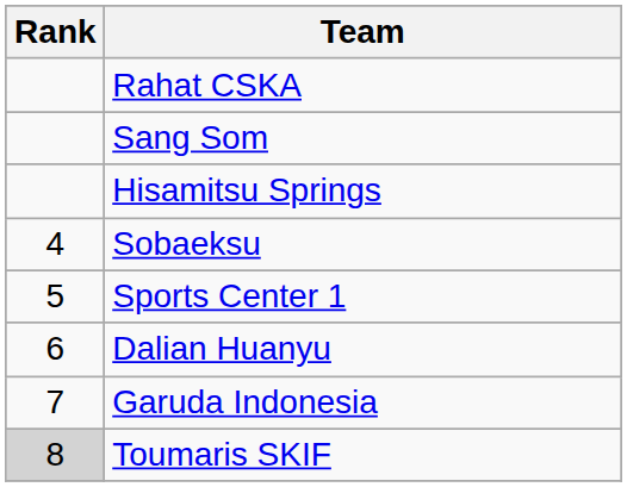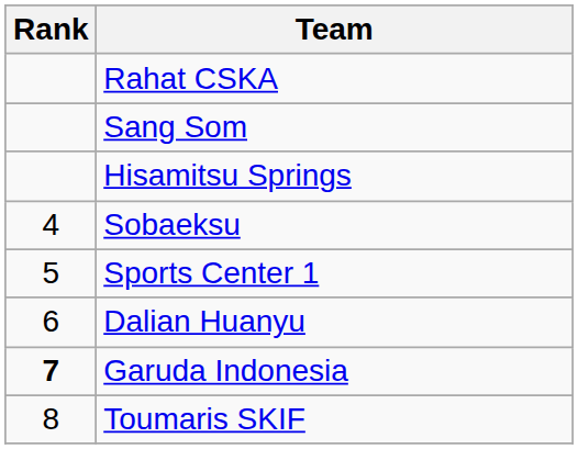Garuda Indonesia | Rank: normal -> bold
Toumaris SKIF | Rank: lightgrey background -> no background
